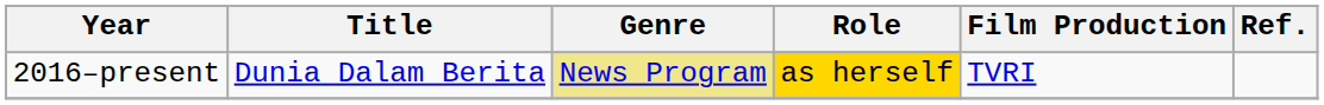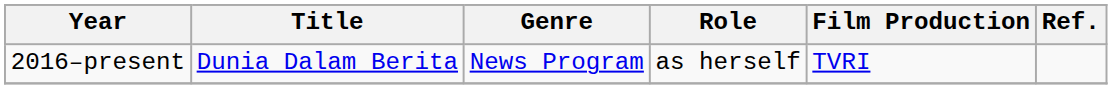2016–present | Genre: khaki background -> no background
2016–present | Role: gold background -> no background
